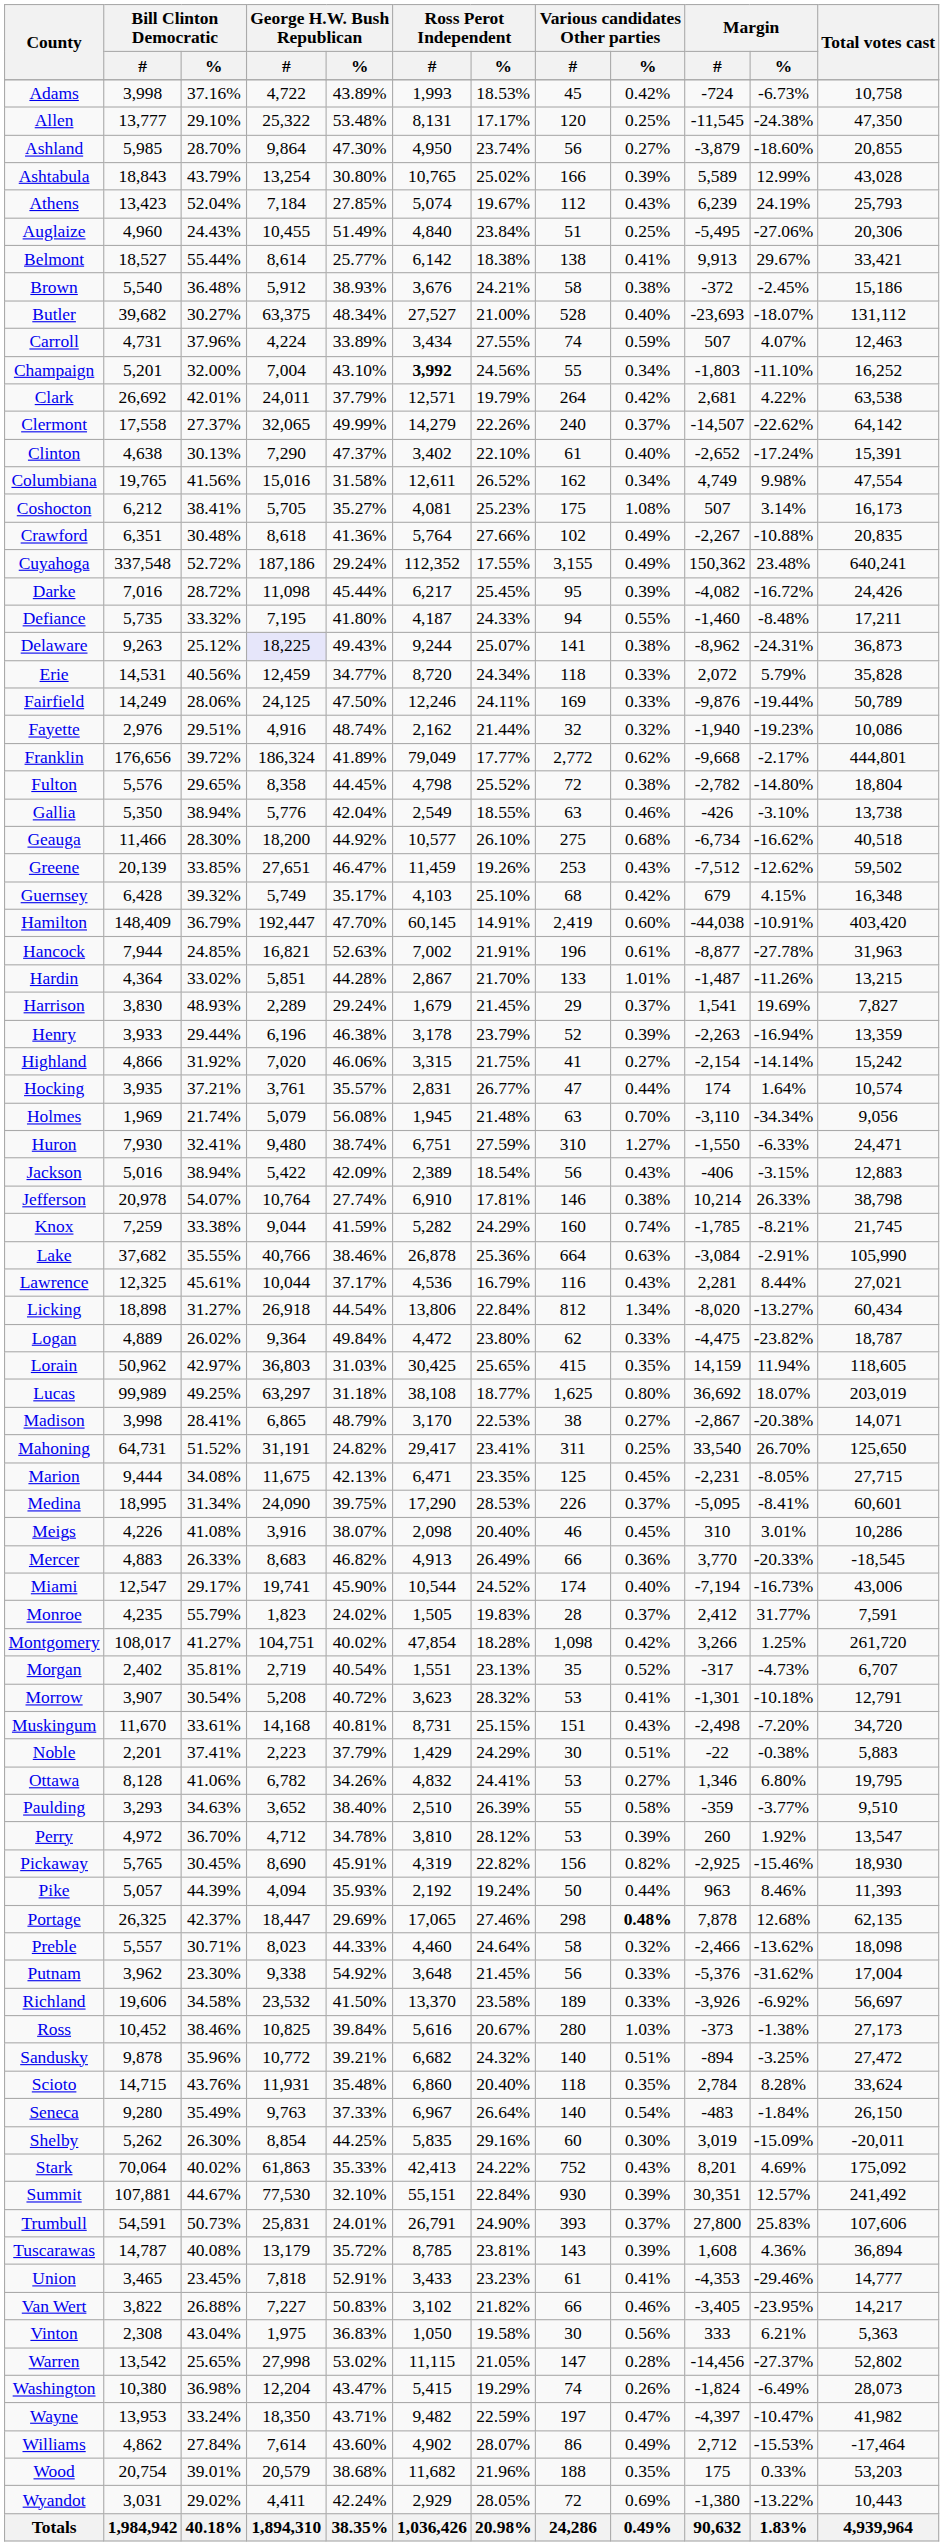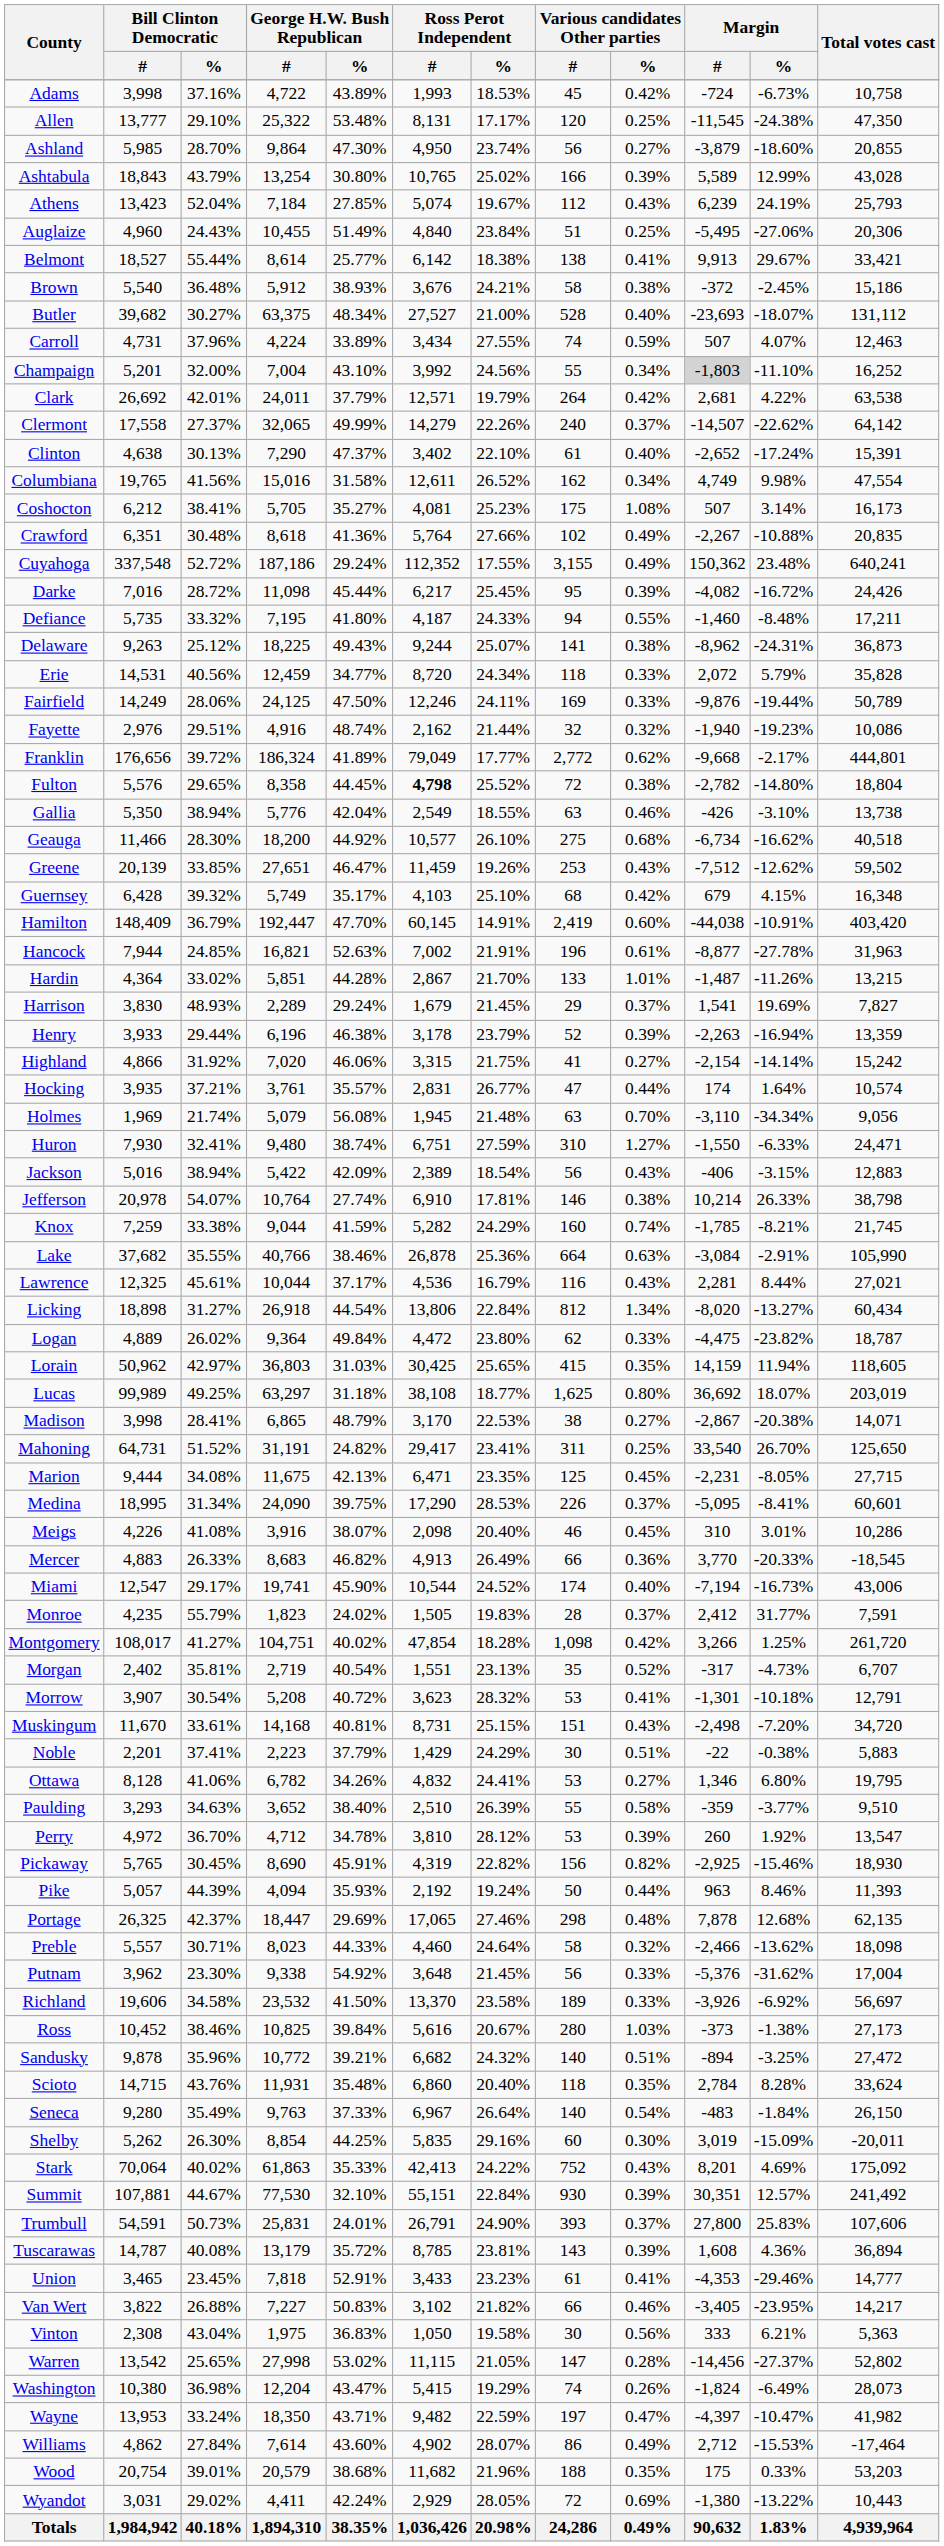Champaign | Ross Perot Independent / #: bold -> normal
Champaign | Margin / #: no background -> lightgrey background
Delaware | George H.W. Bush Republican / #: lavender background -> no background
Fulton | Ross Perot Independent / #: normal -> bold
Portage | Various candidates Other parties / %: bold -> normal
